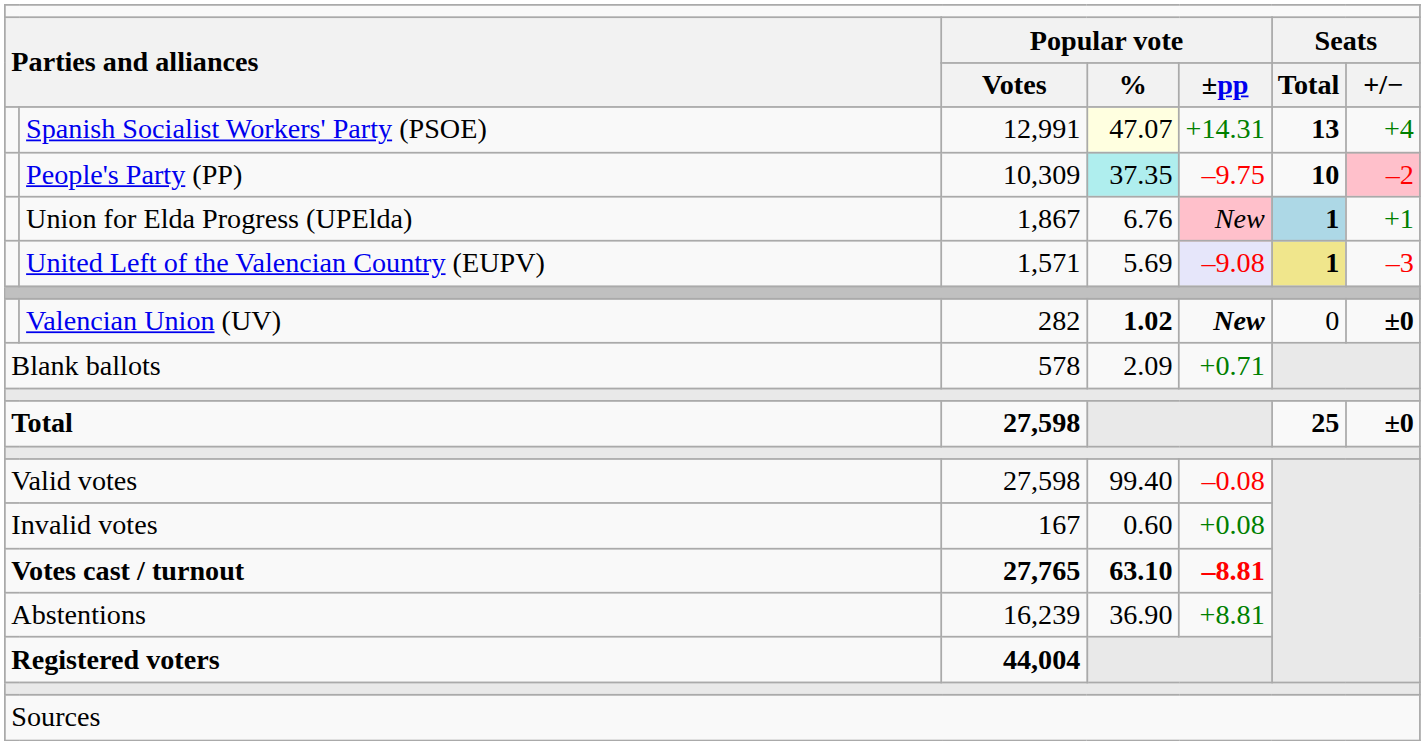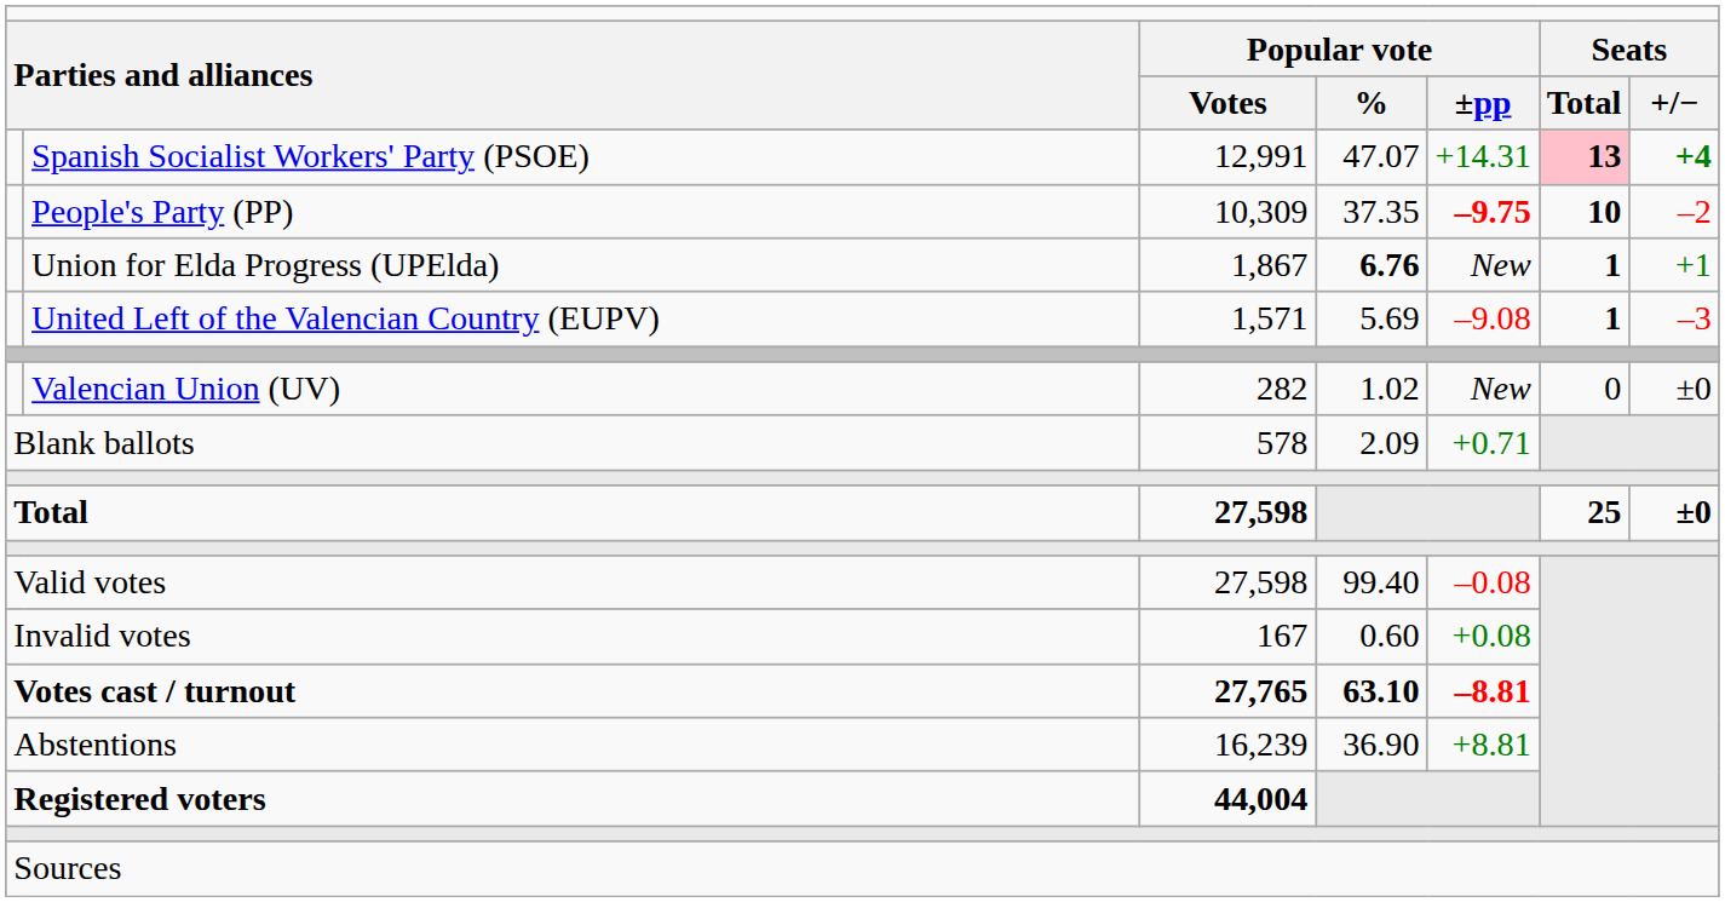Spanish Socialist Workers' Party (PSOE) | column 4: lightyellow background -> no background
Spanish Socialist Workers' Party (PSOE) | column 6: no background -> pink background
Spanish Socialist Workers' Party (PSOE) | column 7: normal -> bold
People's Party (PP) | column 4: paleturquoise background -> no background
People's Party (PP) | column 5: normal -> bold
People's Party (PP) | column 7: pink background -> no background
Union for Elda Progress (UPElda) | column 4: normal -> bold
Union for Elda Progress (UPElda) | column 5: pink background -> no background
Union for Elda Progress (UPElda) | column 6: lightblue background -> no background
United Left of the Valencian Country (EUPV) | column 5: lavender background -> no background
United Left of the Valencian Country (EUPV) | column 6: khaki background -> no background
Valencian Union (UV) | column 4: bold -> normal
Valencian Union (UV) | column 5: bold -> normal
Valencian Union (UV) | column 7: bold -> normal
